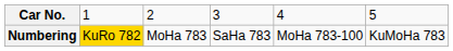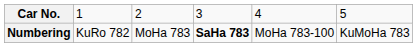Numbering | column 2: gold background -> no background
Numbering | column 4: normal -> bold
